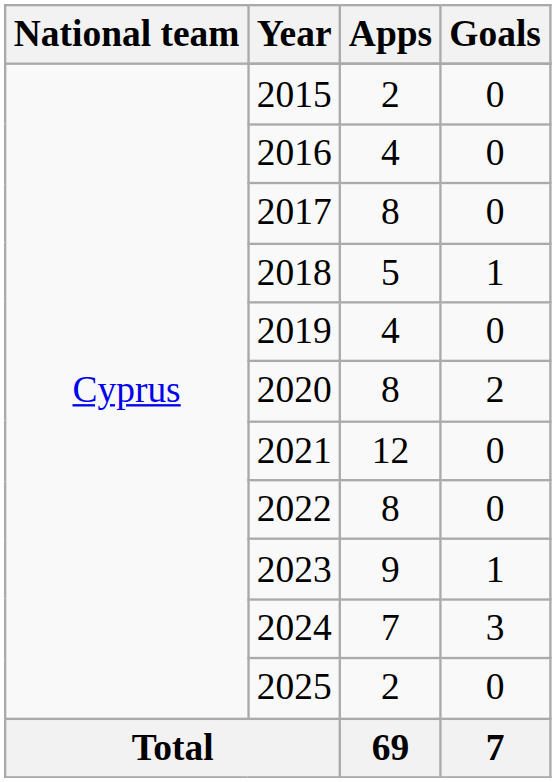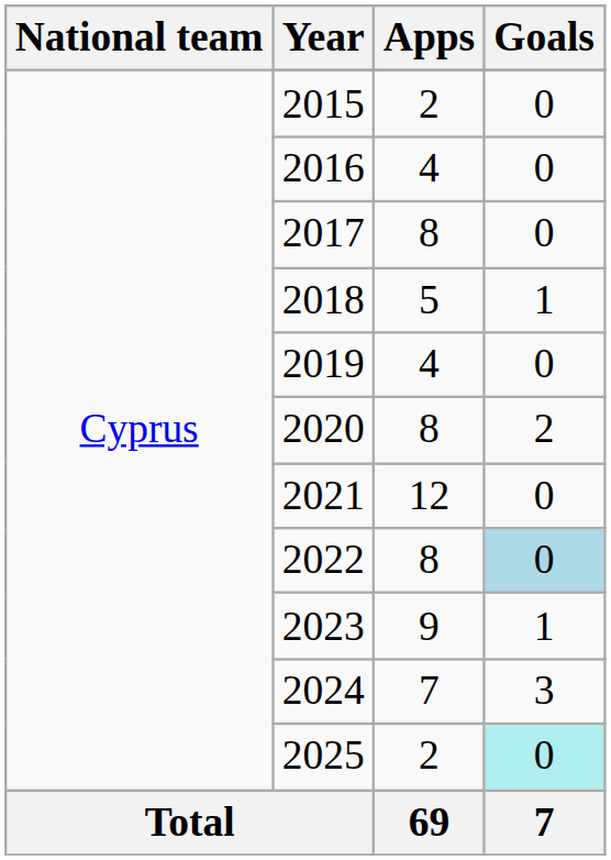2022 | Goals: no background -> lightblue background
2025 | Goals: no background -> paleturquoise background
